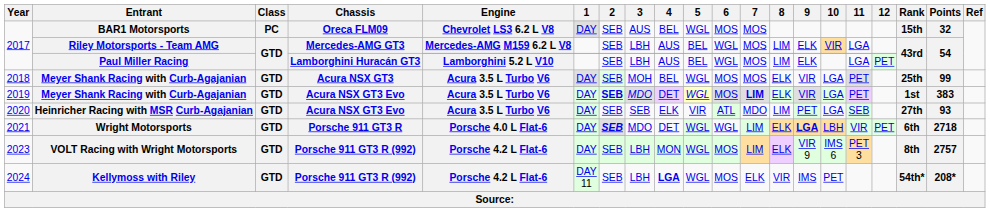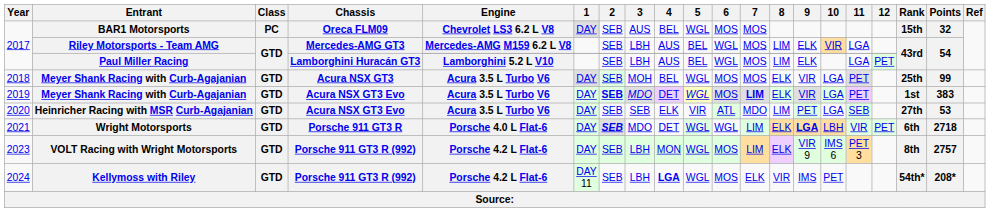Heinricher Racing with MSR Curb-Agajanian | Points: 93 -> 53
